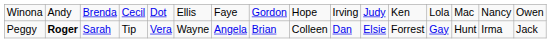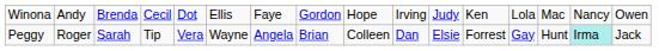Peggy | column 2: bold -> normal
Peggy | column 15: no background -> paleturquoise background
